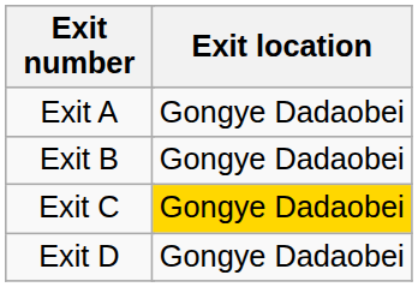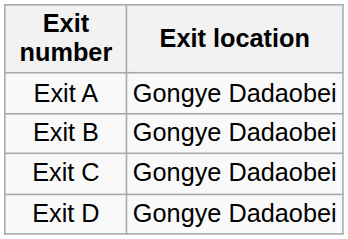Exit C | Exit location: gold background -> no background
